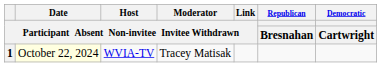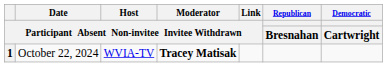1 | Date / Participant Absent Non-invitee Invitee Withdrawn: lightyellow background -> no background
1 | Moderator / Participant Absent Non-invitee Invitee Withdrawn: normal -> bold
